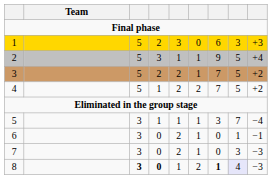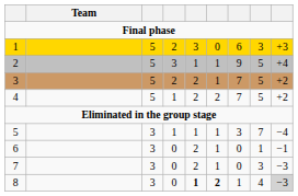8 | column 3: bold -> normal
8 | column 4: bold -> normal
8 | column 5: normal -> bold
8 | column 6: normal -> bold
8 | column 7: bold -> normal
8 | column 8: lavender background -> no background
8 | column 9: no background -> lightgrey background
